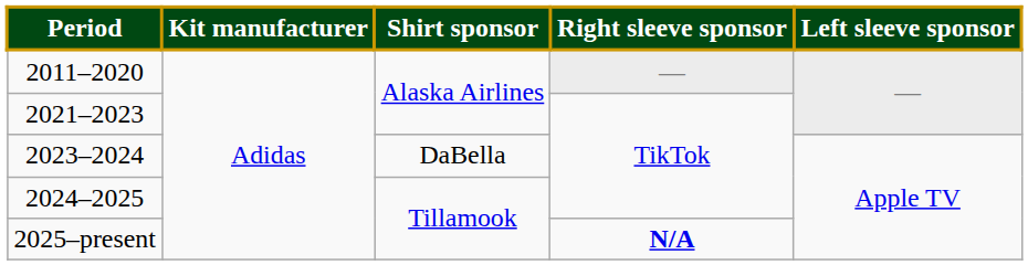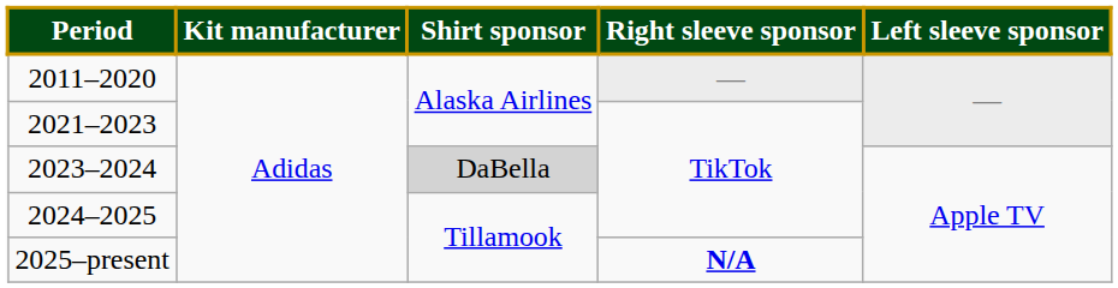2023–2024 | Shirt sponsor: no background -> lightgrey background
